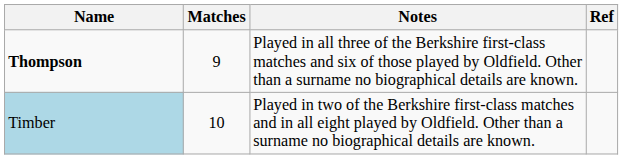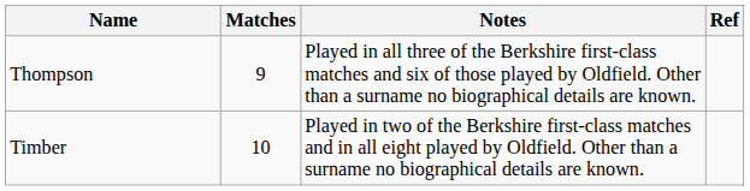row 2 | Name: bold -> normal
row 3 | Name: lightblue background -> no background
